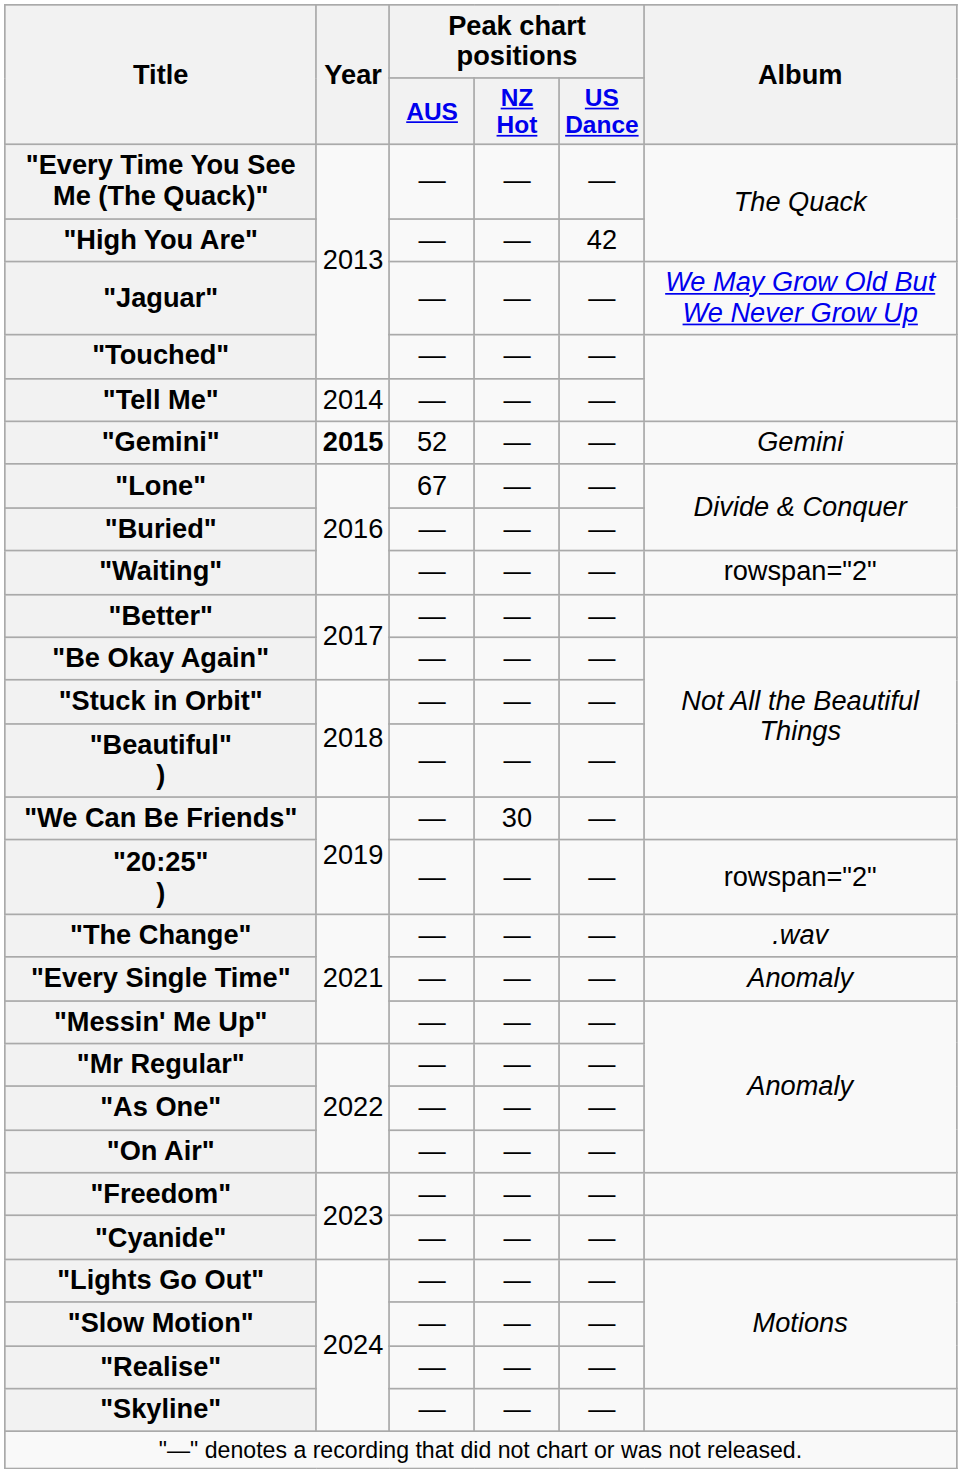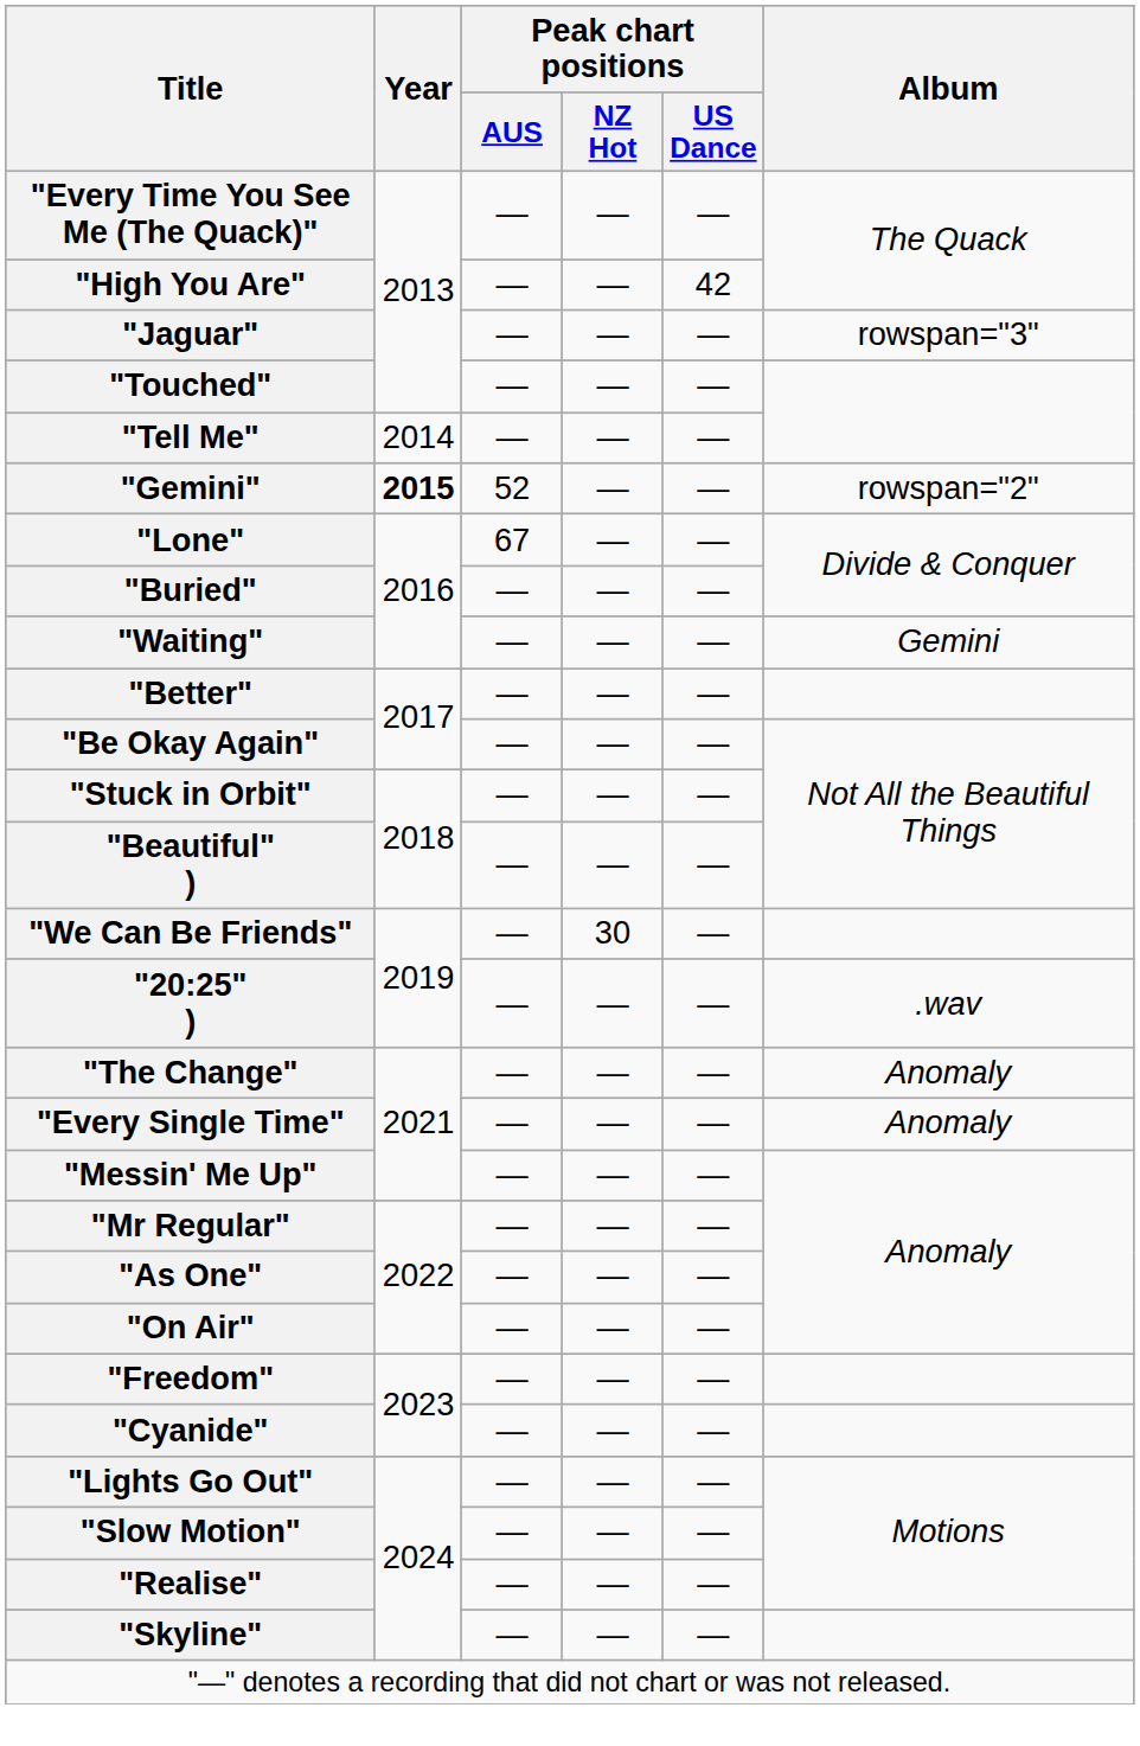"Jaguar" | Album: We May Grow Old But We Never Grow Up -> rowspan="3"
"Gemini" | Album: Gemini -> rowspan="2"
"Waiting" | Album: rowspan="2" -> Gemini
"20:25" ) | Album: rowspan="2" -> .wav
"The Change" | Album: .wav -> Anomaly
